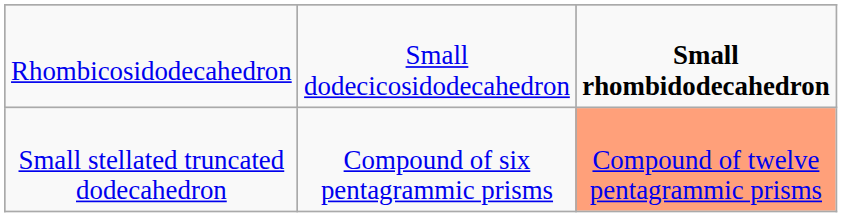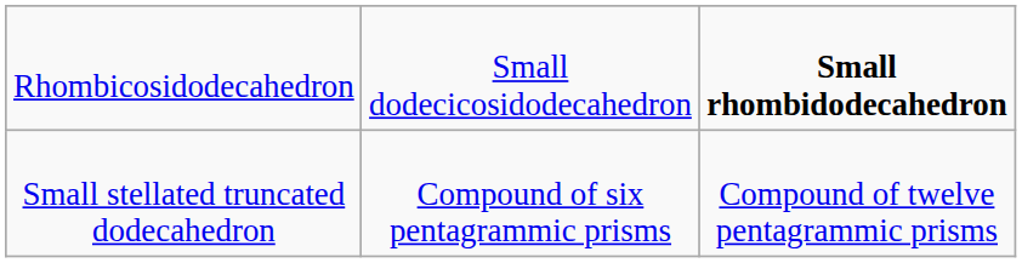Small stellated truncated dodecahedron | column 3: lightsalmon background -> no background
